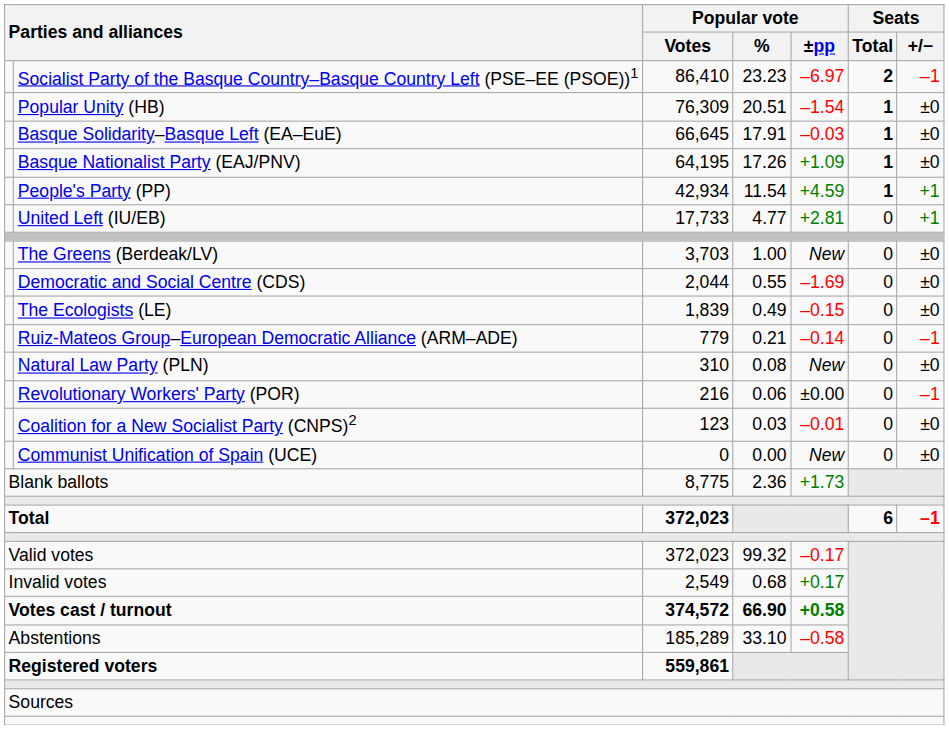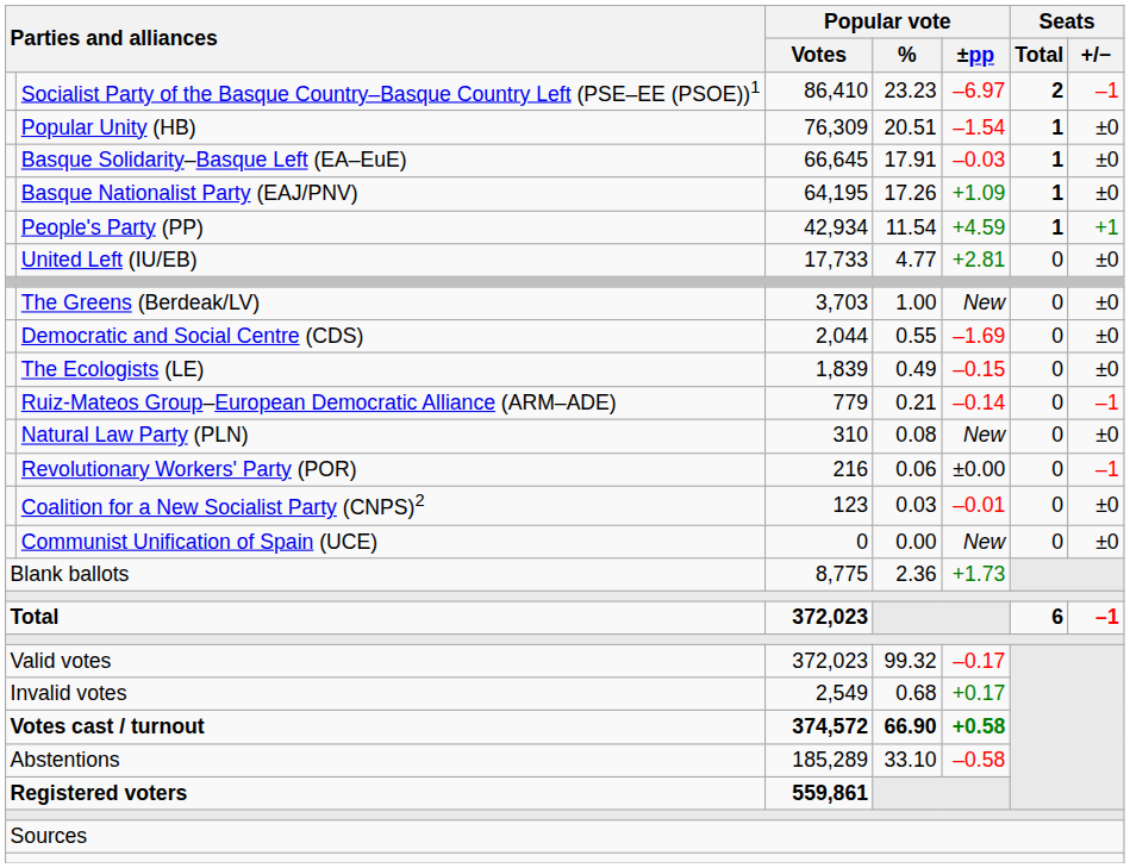United Left (IU/EB) | Seats / +/−: +1 -> ±0
